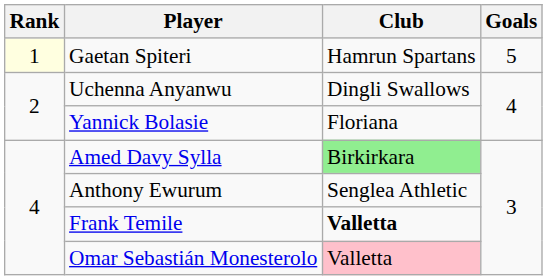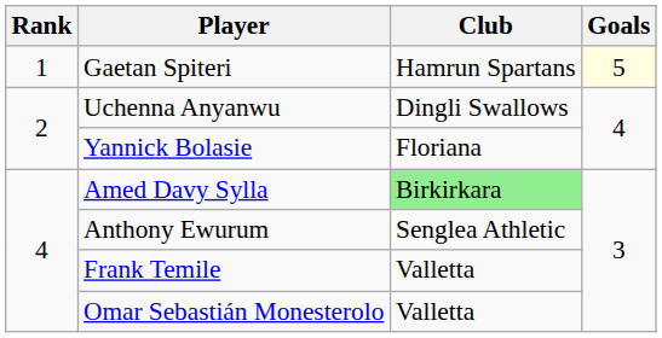Gaetan Spiteri | Rank: lightyellow background -> no background
Gaetan Spiteri | Goals: no background -> lightyellow background
Frank Temile | Club: bold -> normal
Omar Sebastián Monesterolo | Club: pink background -> no background
